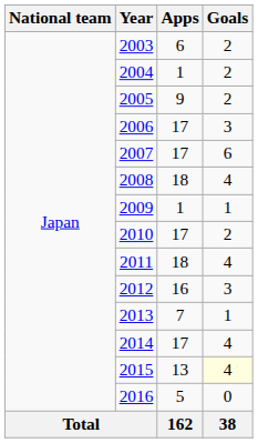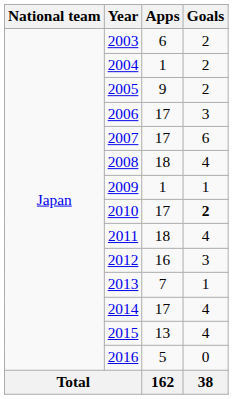2010 | Goals: normal -> bold
2015 | Goals: lightyellow background -> no background
